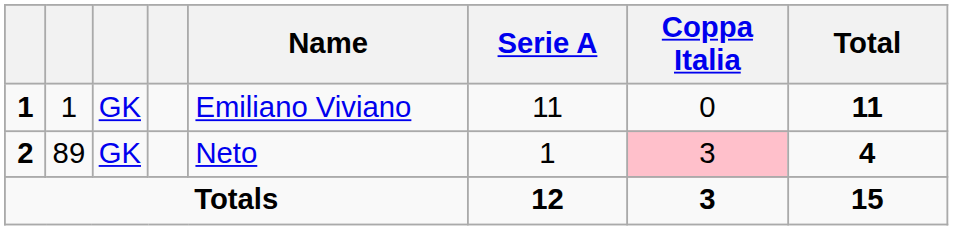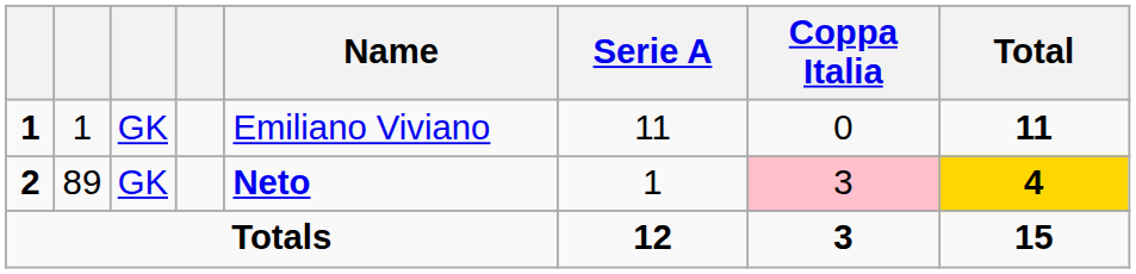2 | Name: normal -> bold
2 | Total: no background -> gold background
